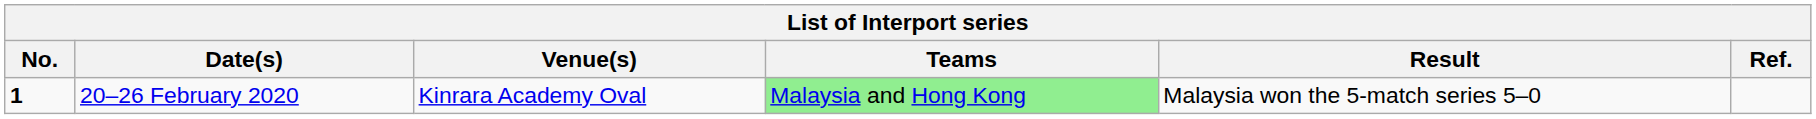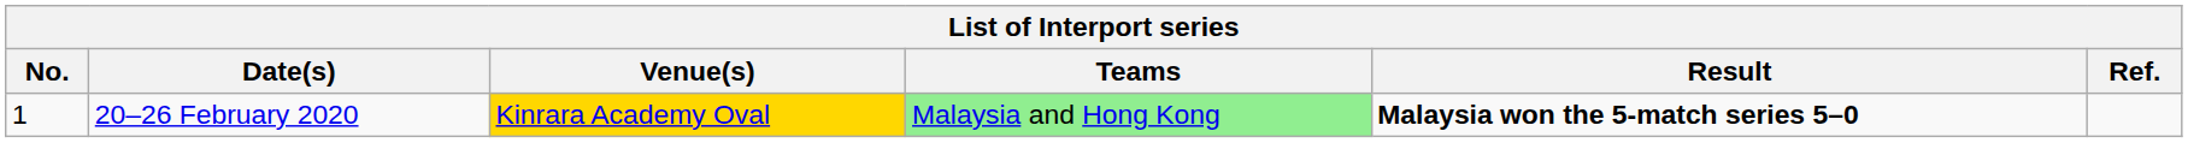20–26 February 2020 | No.: bold -> normal
20–26 February 2020 | Venue(s): no background -> gold background
20–26 February 2020 | Result: normal -> bold
